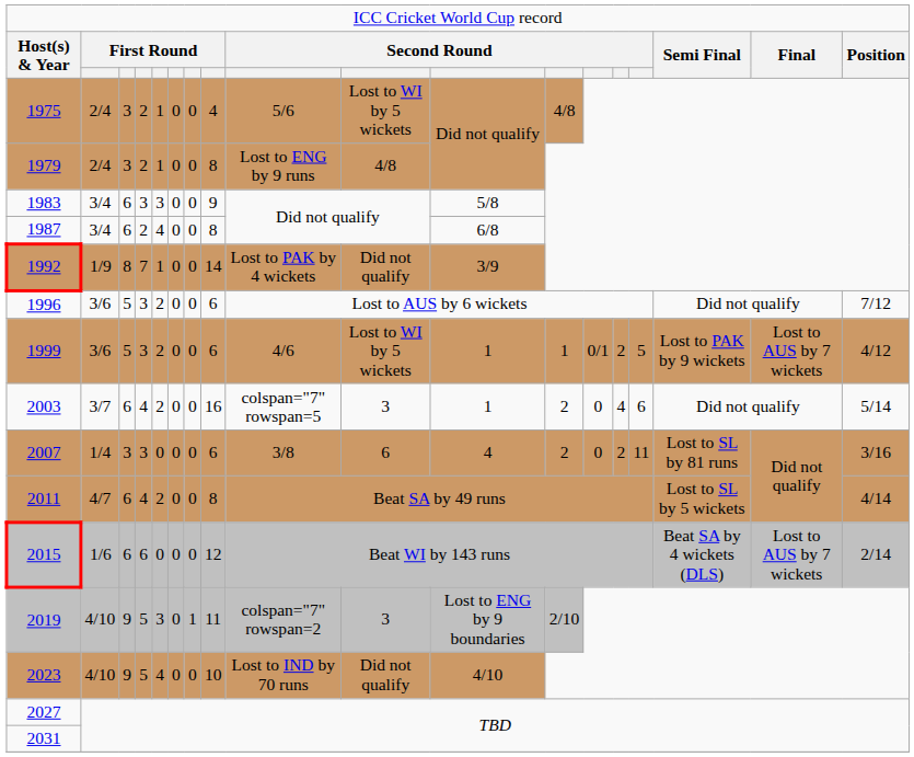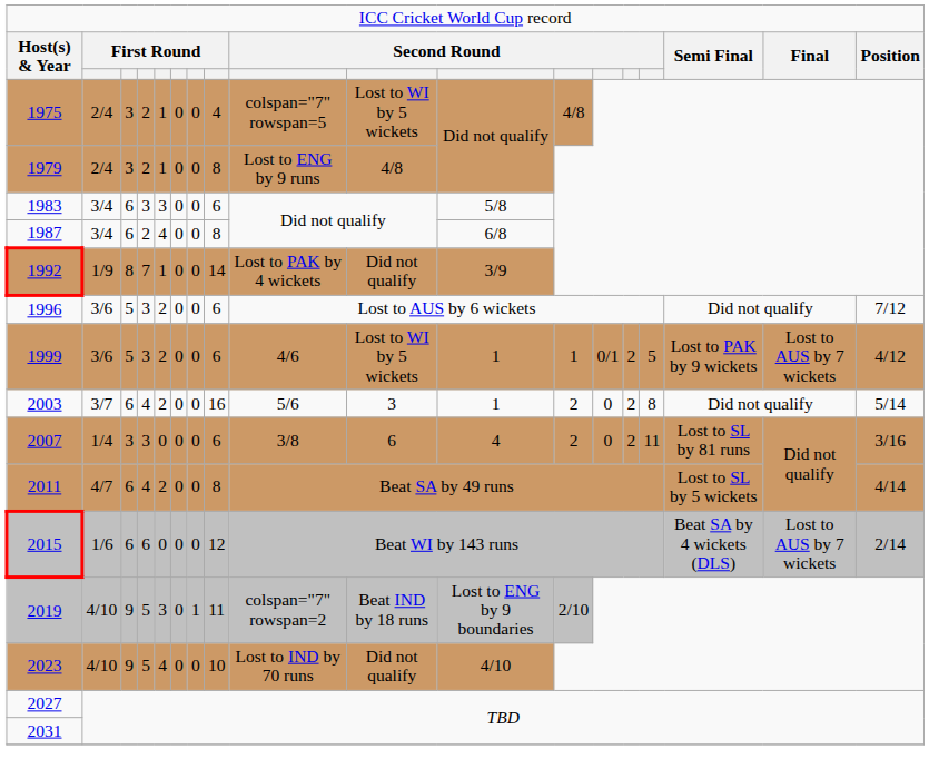1975 | column 9: 5/6 -> colspan="7" rowspan=5
1983 | column 8: 9 -> 6
2003 | column 9: colspan="7" rowspan=5 -> 5/6
2003 | column 14: 4 -> 2
2003 | column 15: 6 -> 8
2019 | column 10: 3 -> Beat IND by 18 runs
